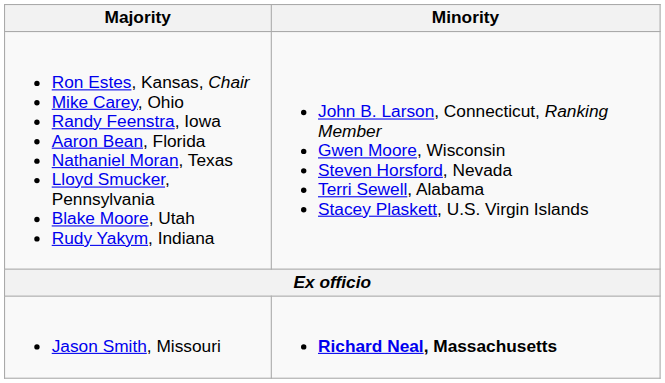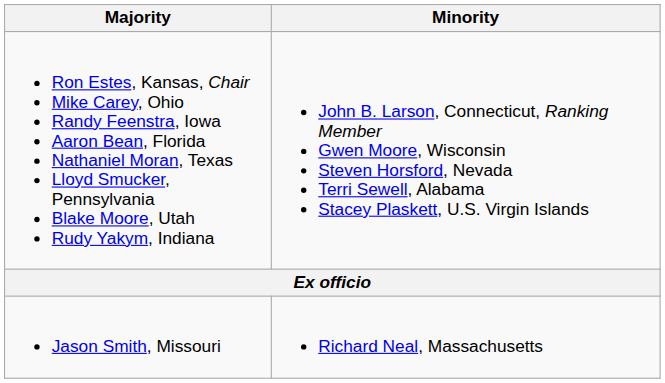Jason Smith, Missouri | Minority: bold -> normal
